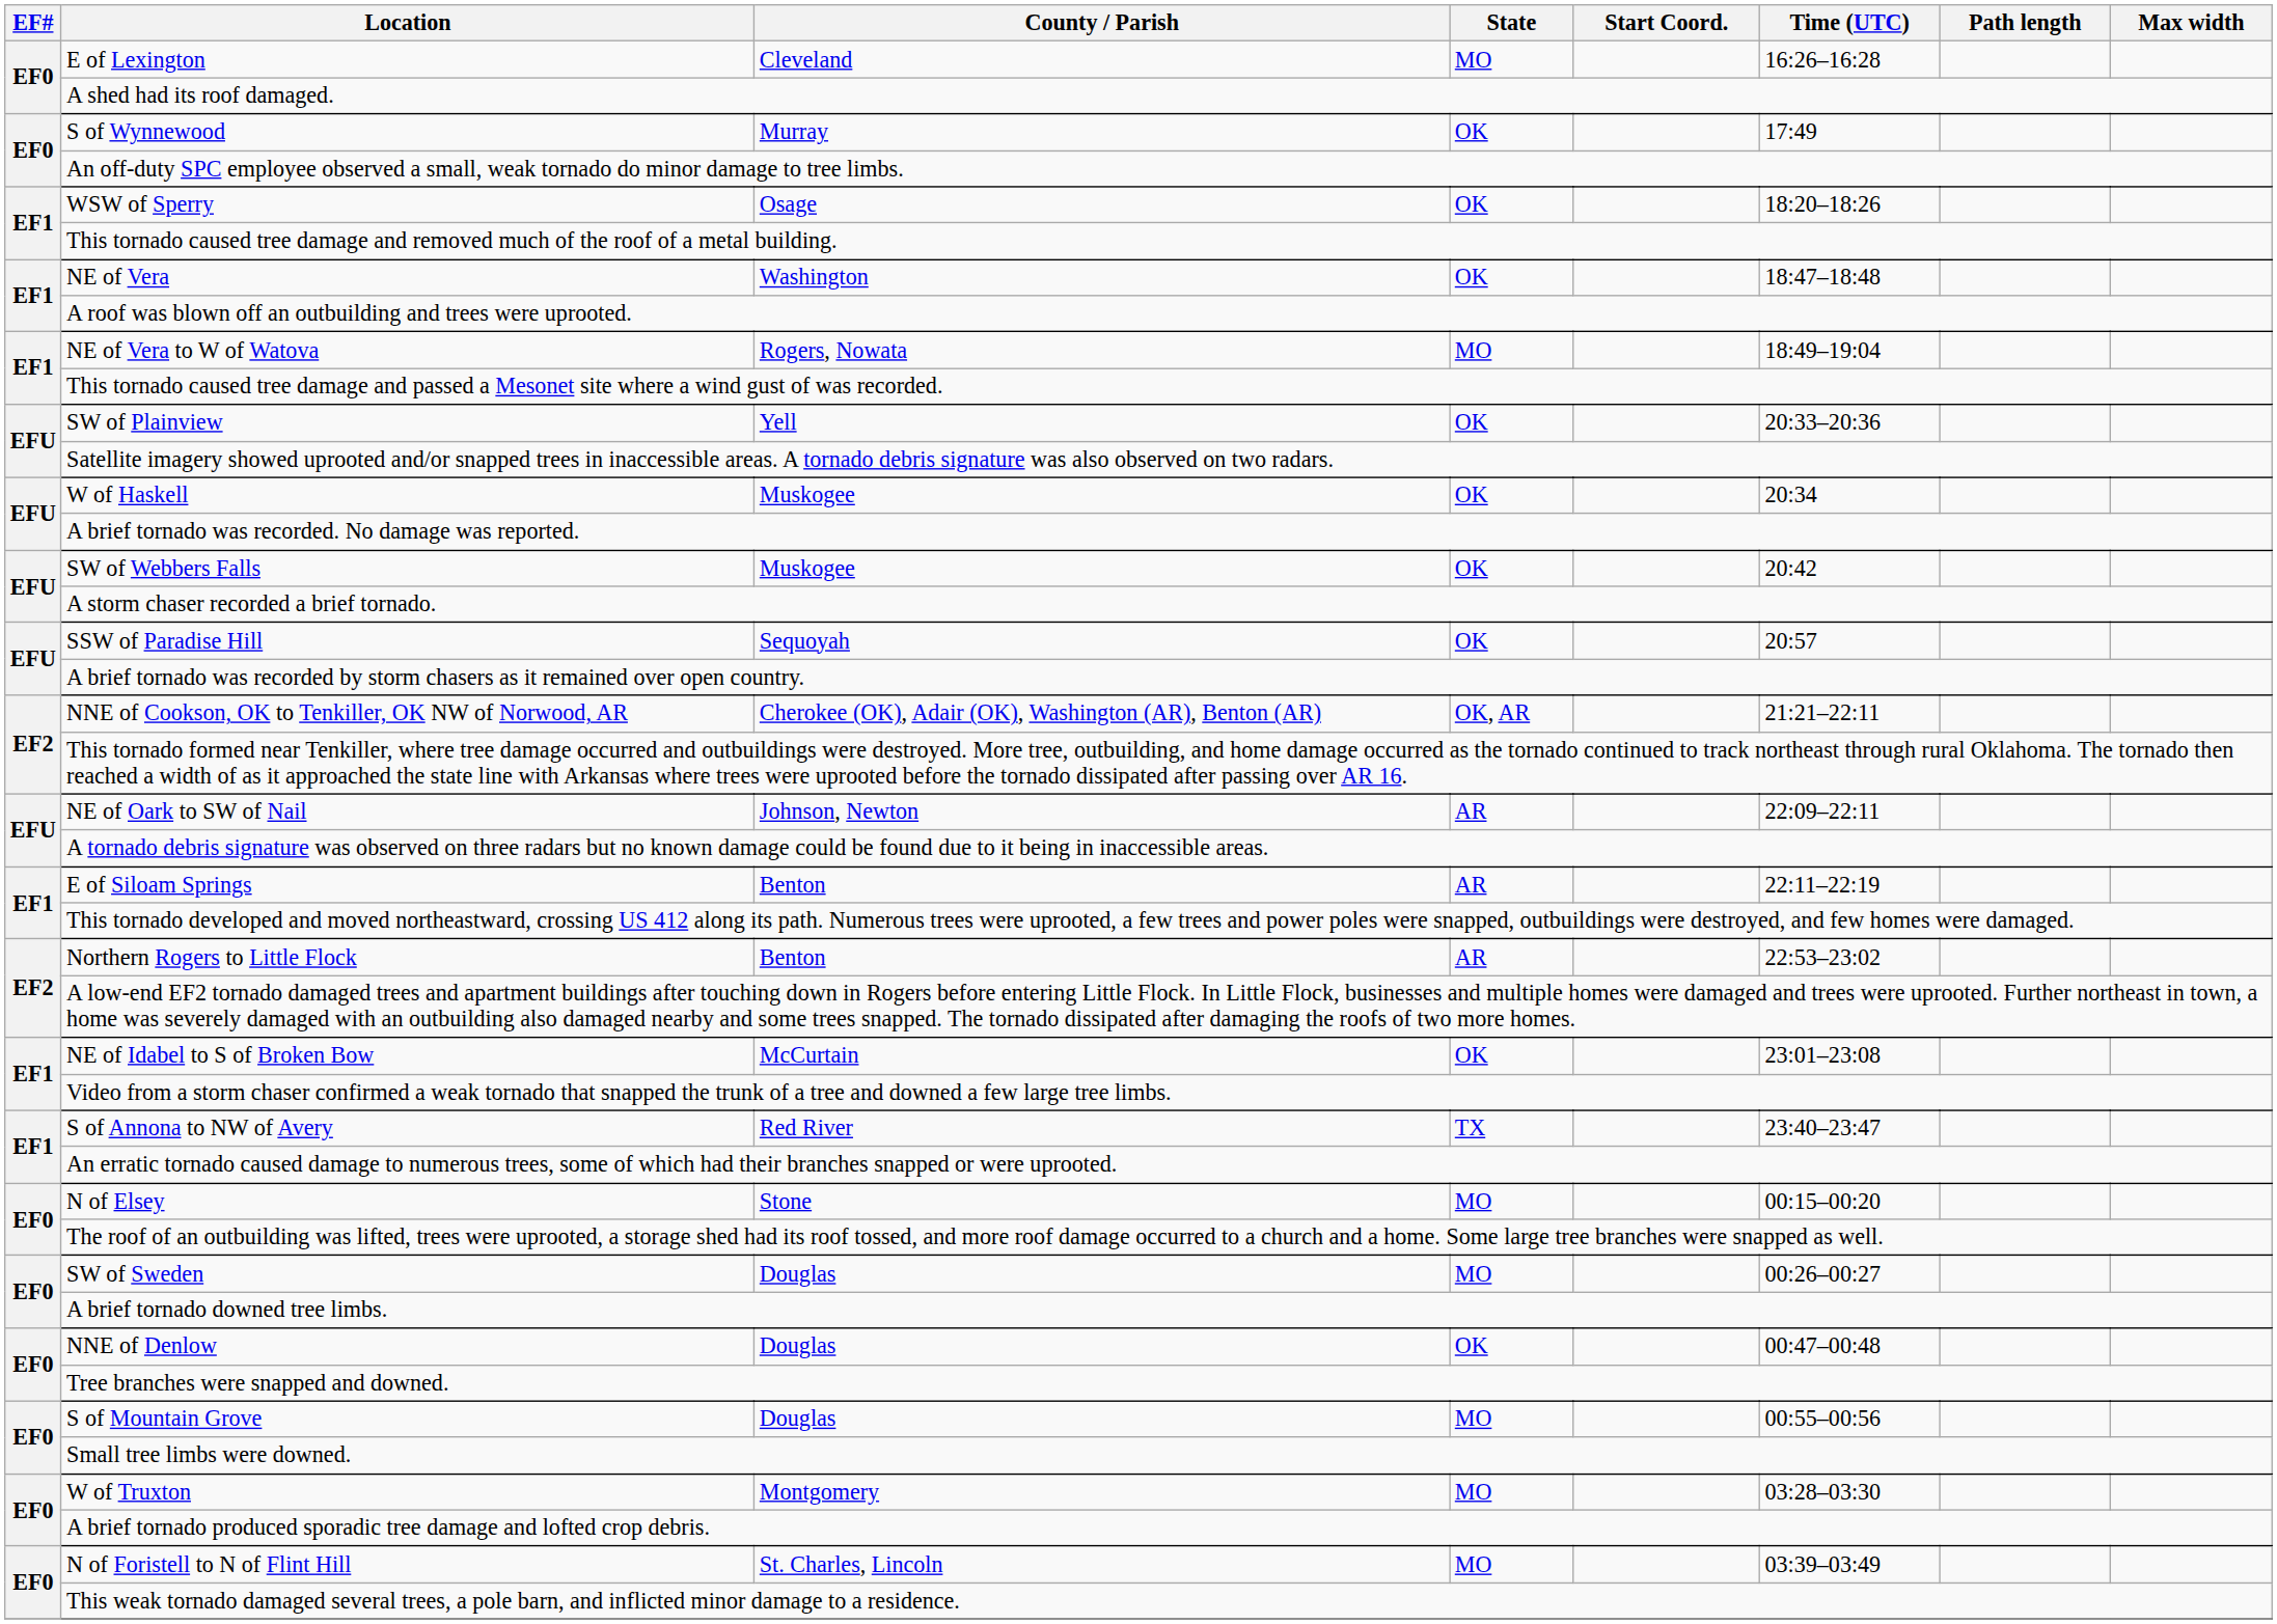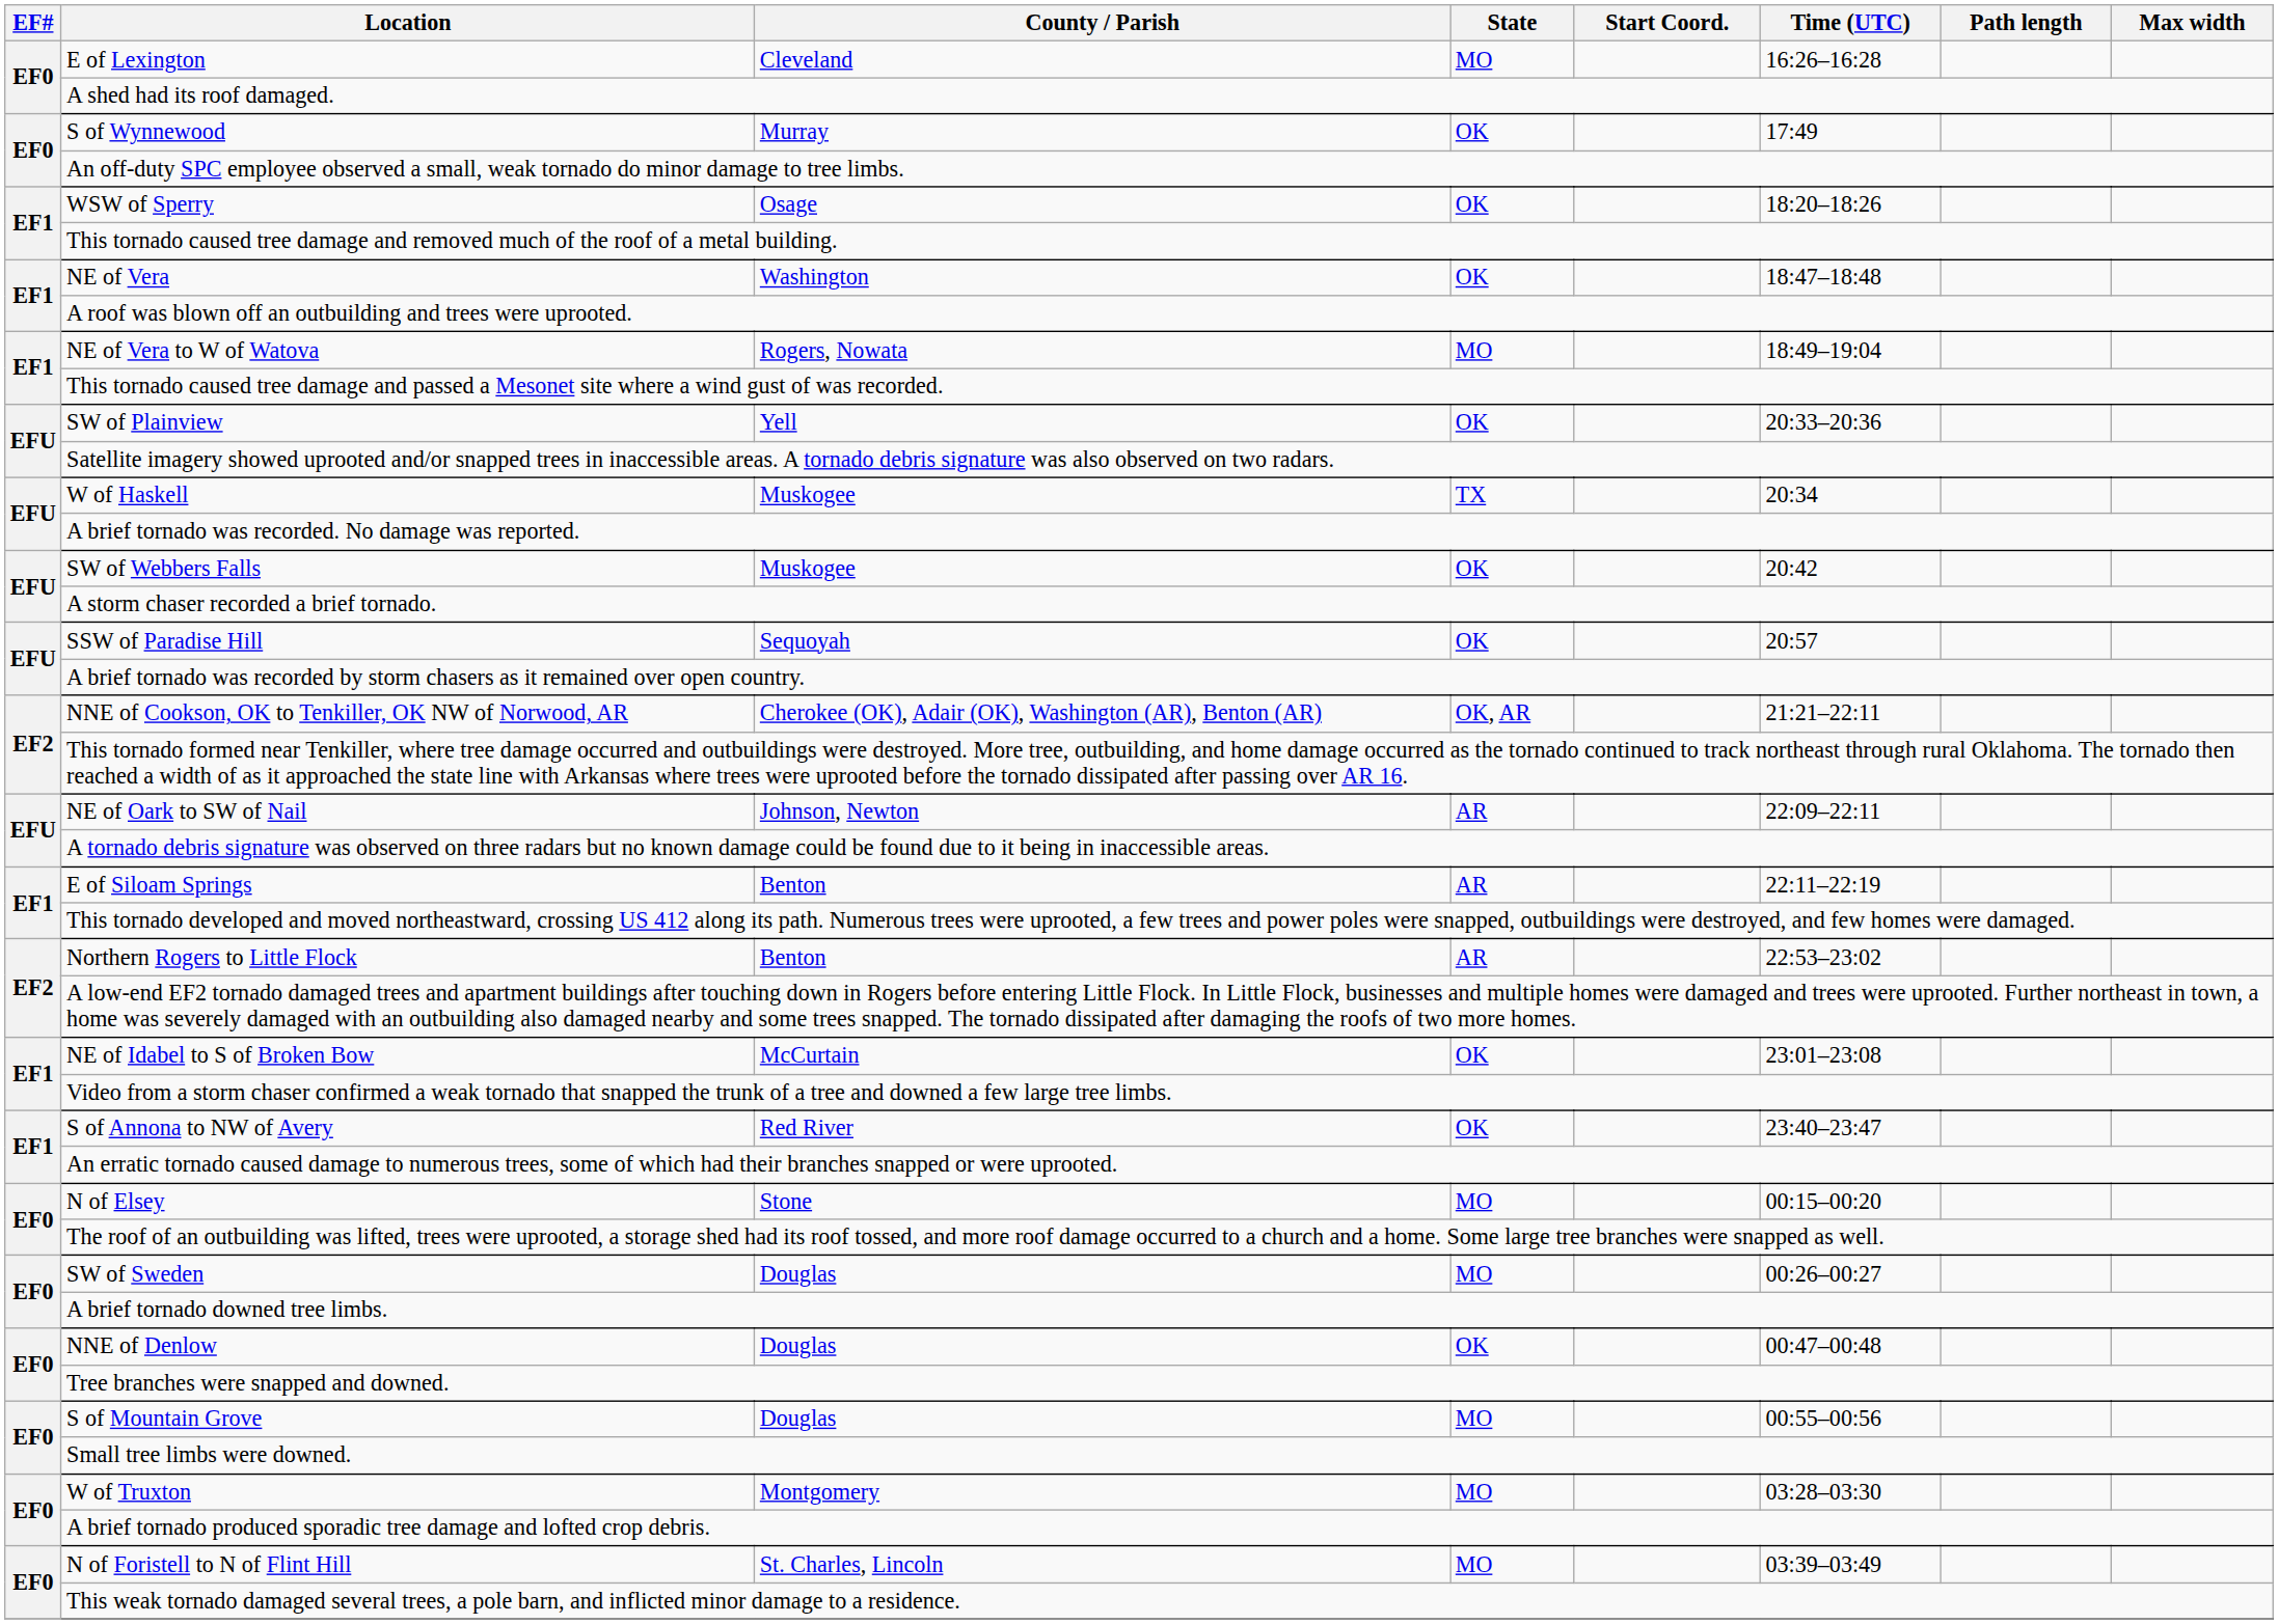W of Haskell | State: OK -> TX
S of Annona to NW of Avery | State: TX -> OK
